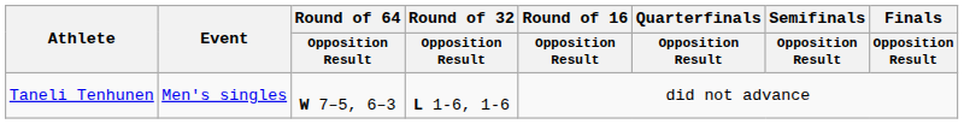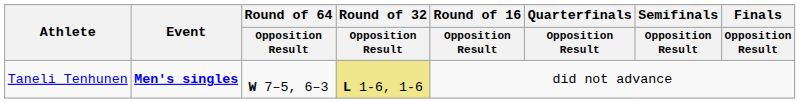Taneli Tenhunen | Event: normal -> bold
Taneli Tenhunen | Round of 32 / Opposition Result: no background -> khaki background
